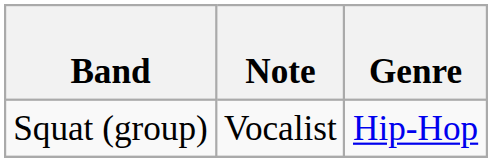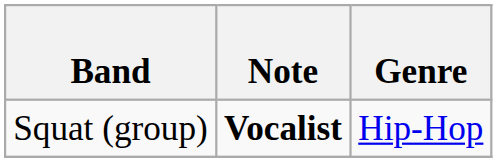Squat (group) | Note: normal -> bold
